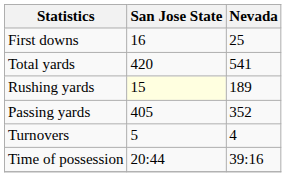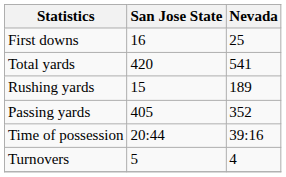Rushing yards | San Jose State: lightyellow background -> no background
rows swapped: Turnovers <-> Time of possession
